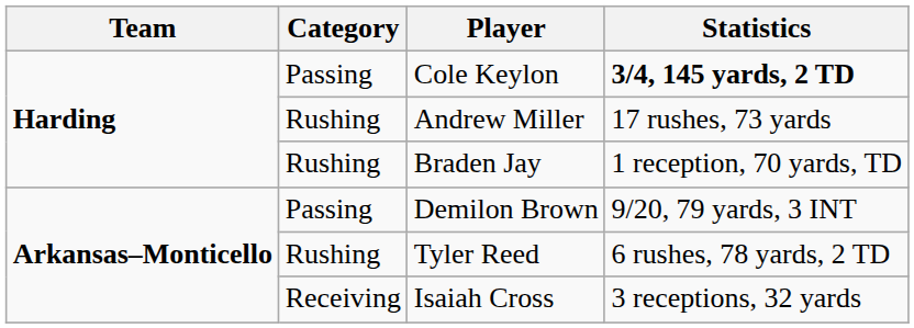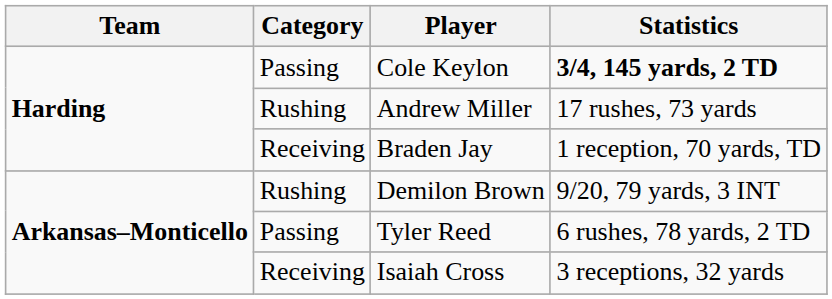Braden Jay | Category: Rushing -> Receiving
Demilon Brown | Category: Passing -> Rushing
Tyler Reed | Category: Rushing -> Passing
